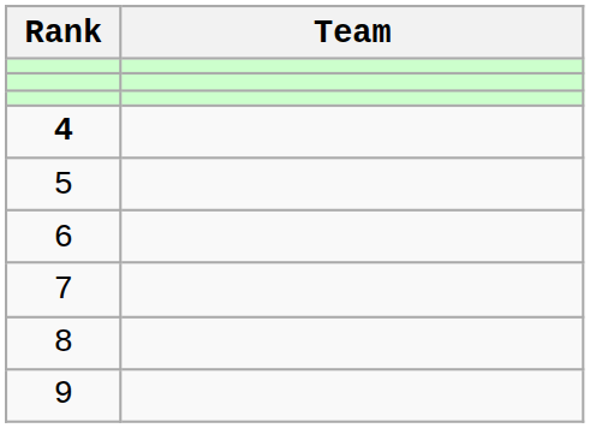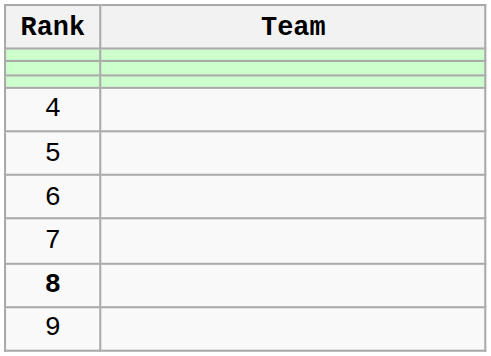row 5 | Rank: bold -> normal
row 9 | Rank: normal -> bold
